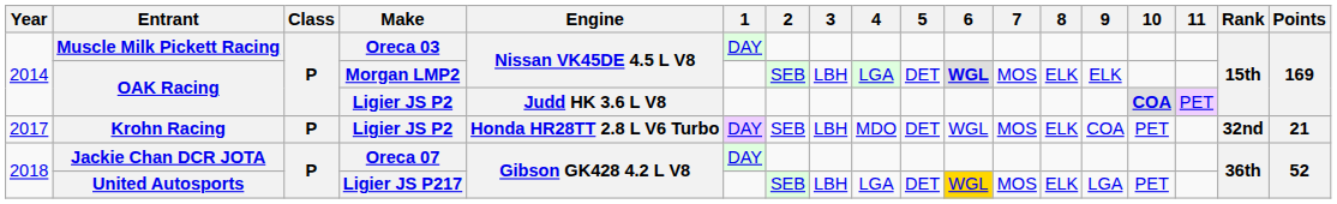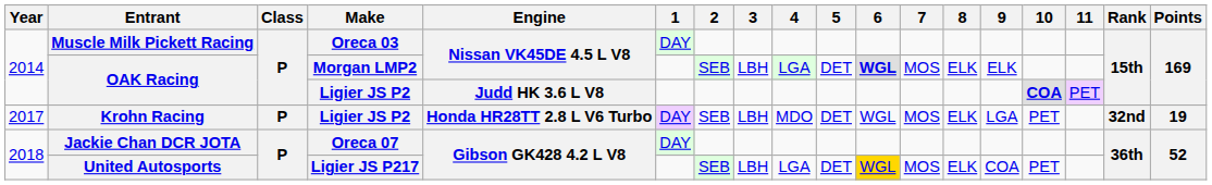Krohn Racing | 9: COA -> LGA
Krohn Racing | Points: 21 -> 19
United Autosports | 9: LGA -> COA
